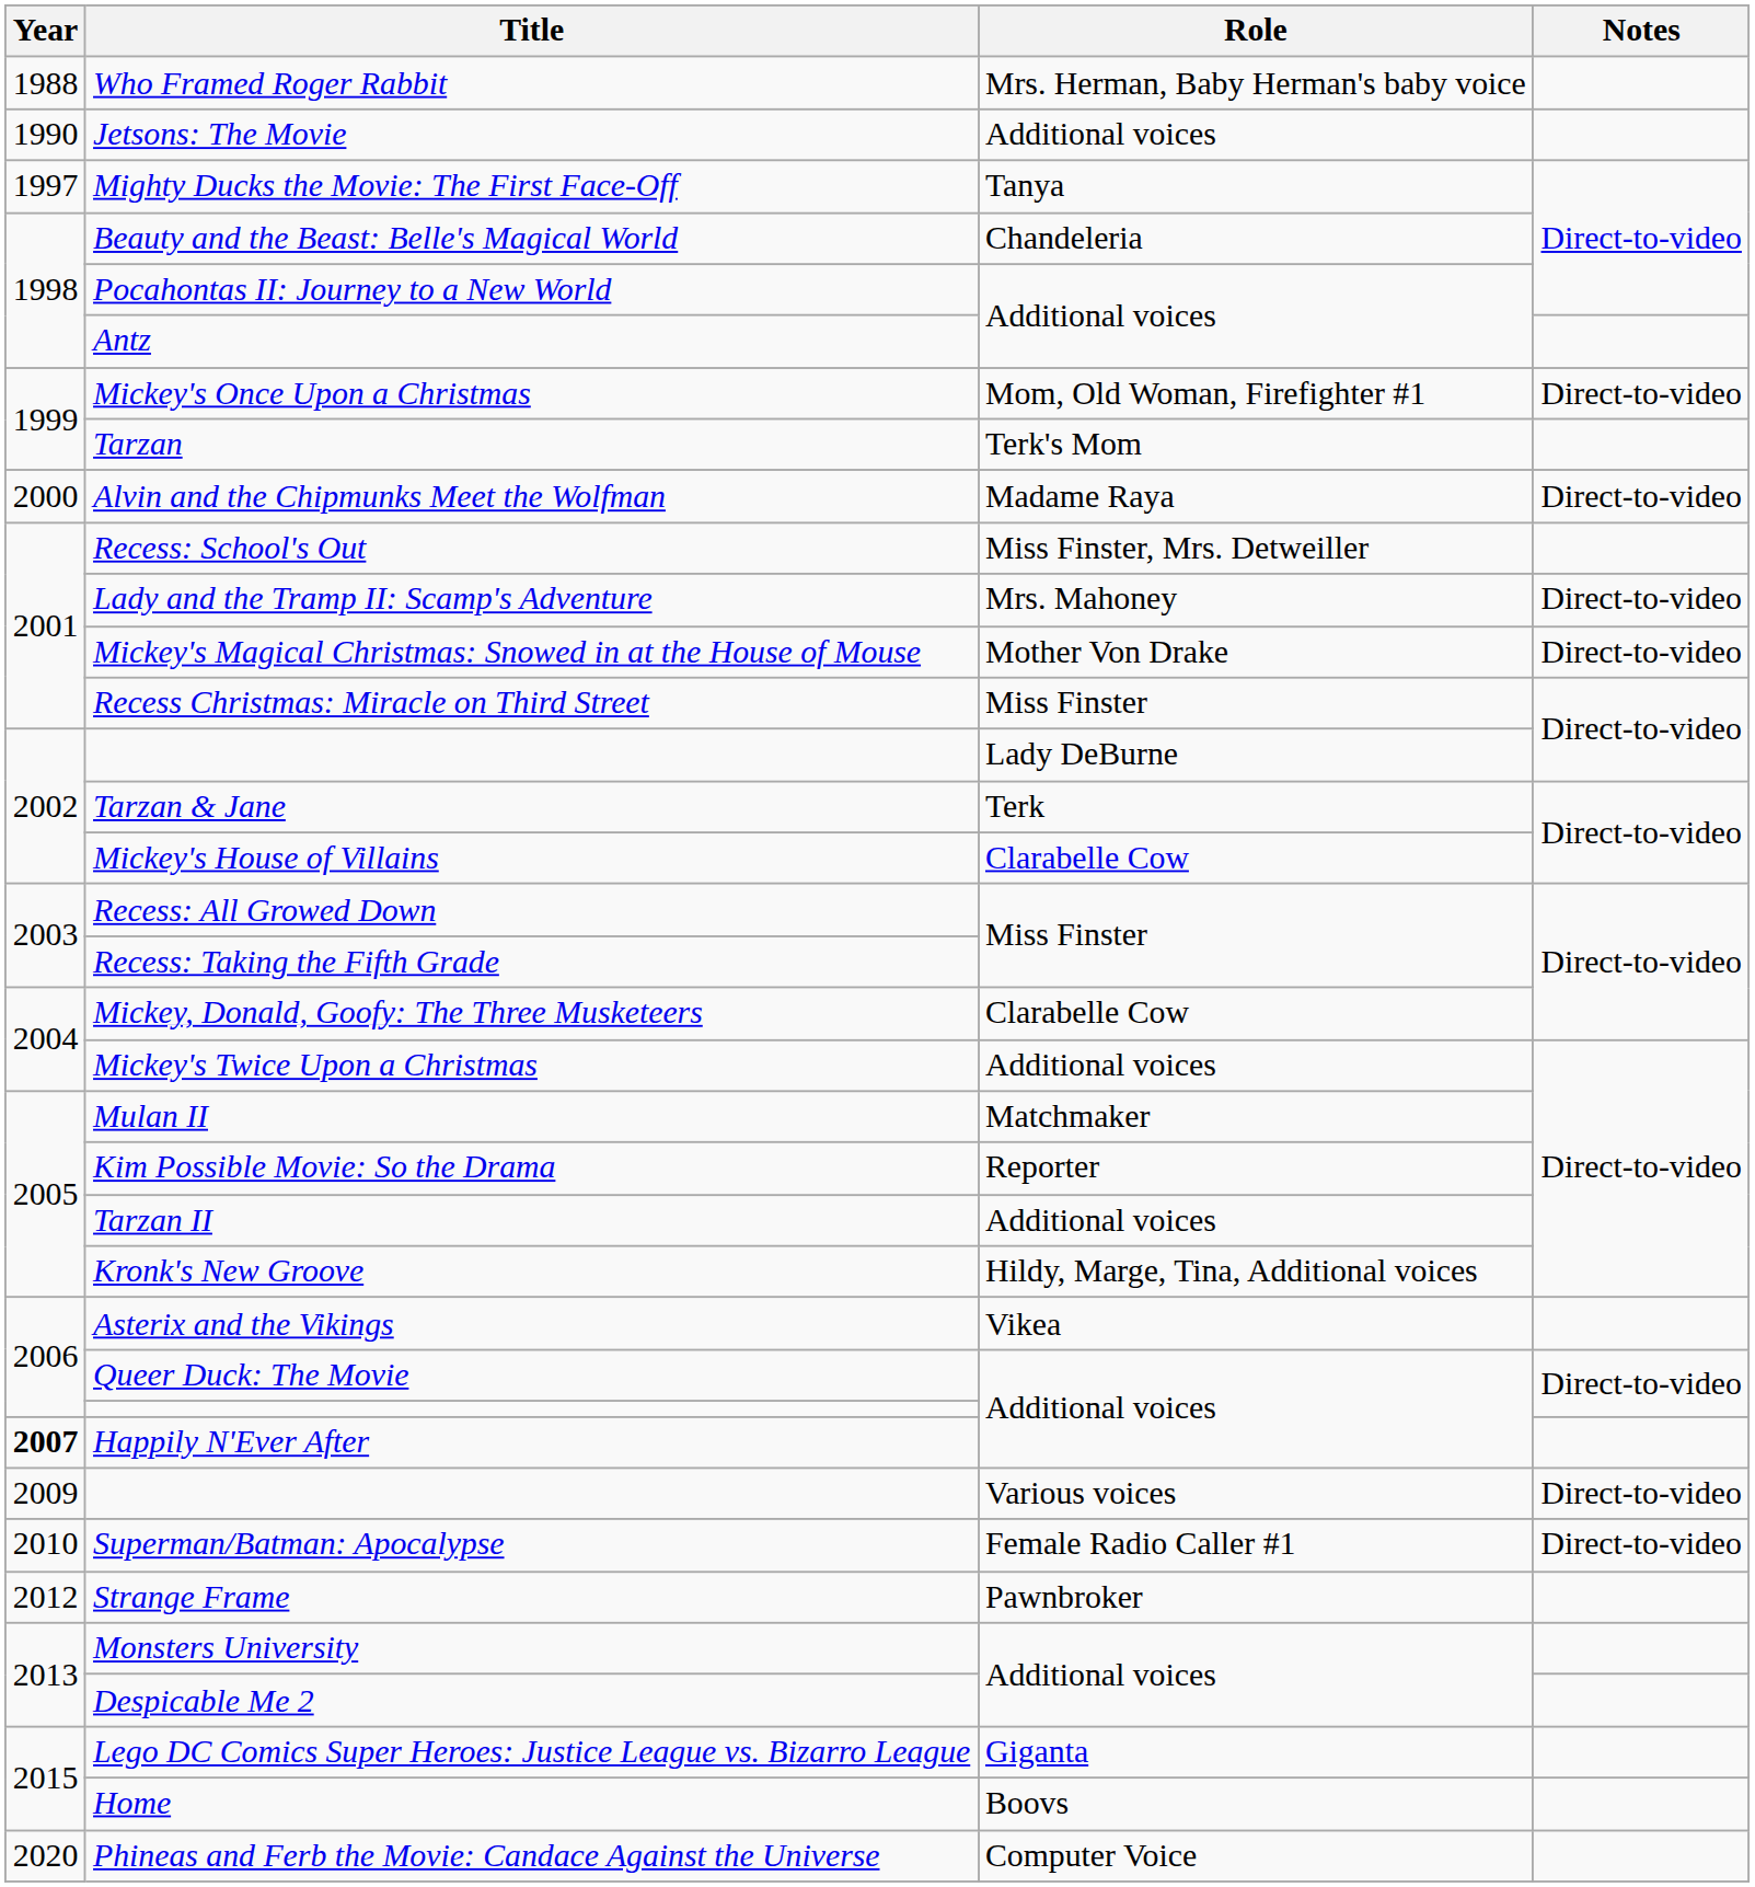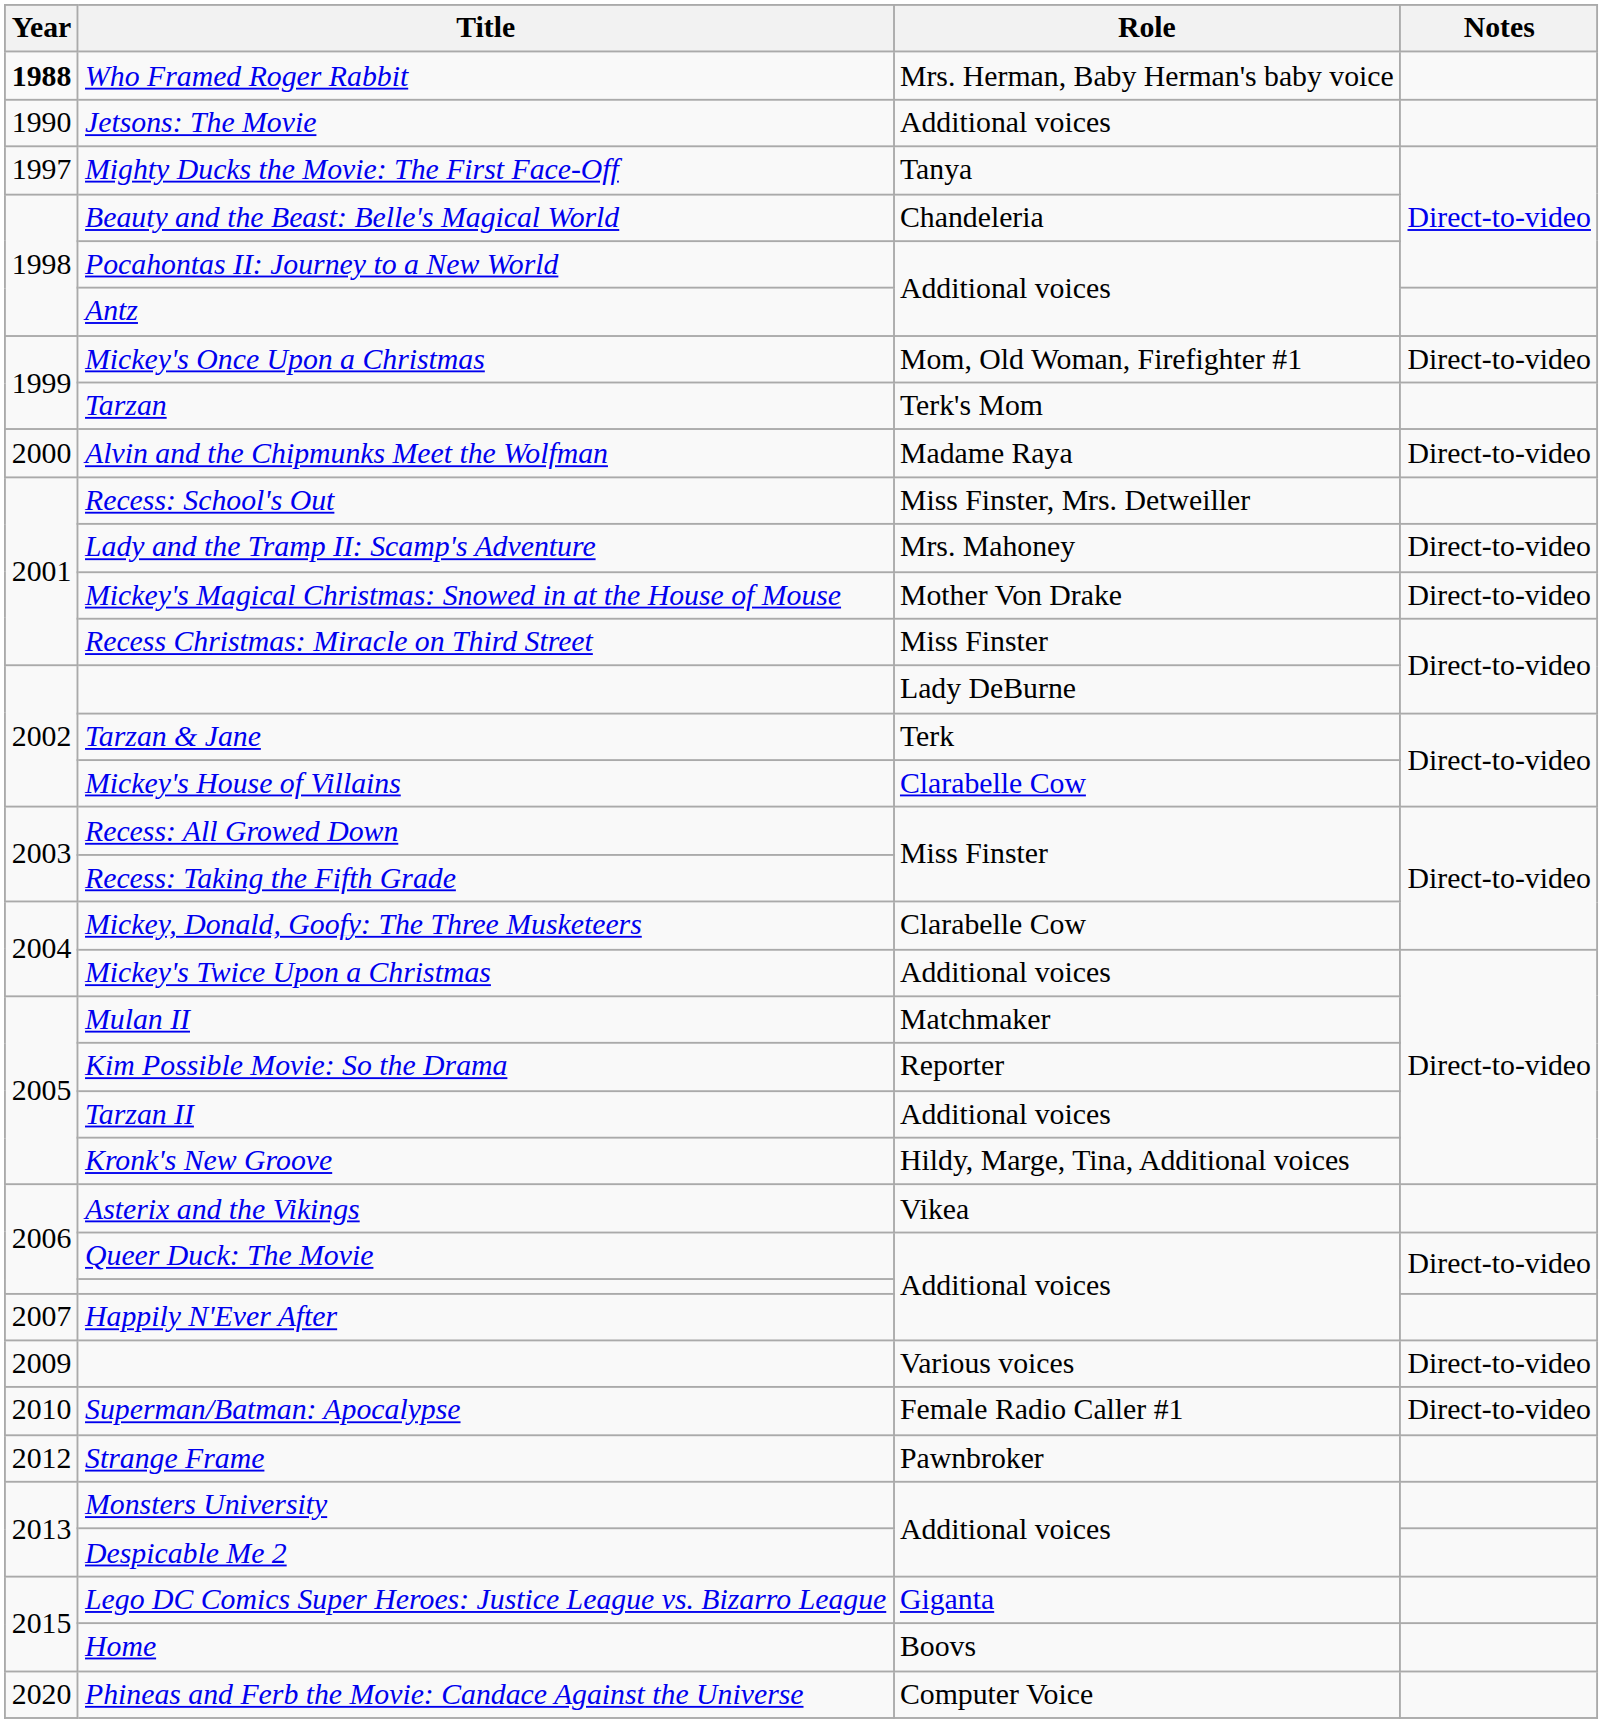Who Framed Roger Rabbit | Year: normal -> bold
Happily N'Ever After | Year: bold -> normal
